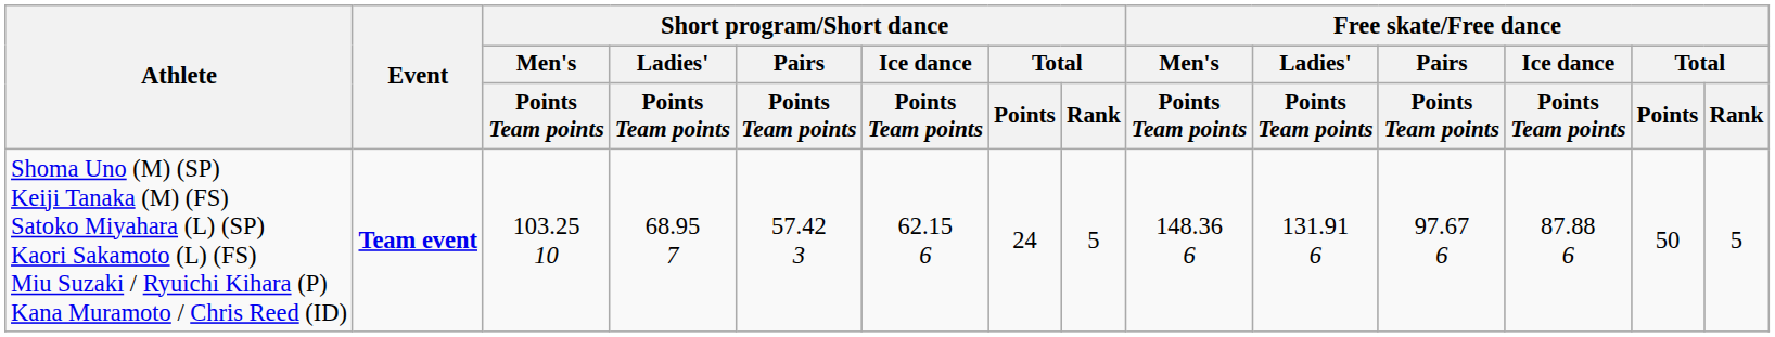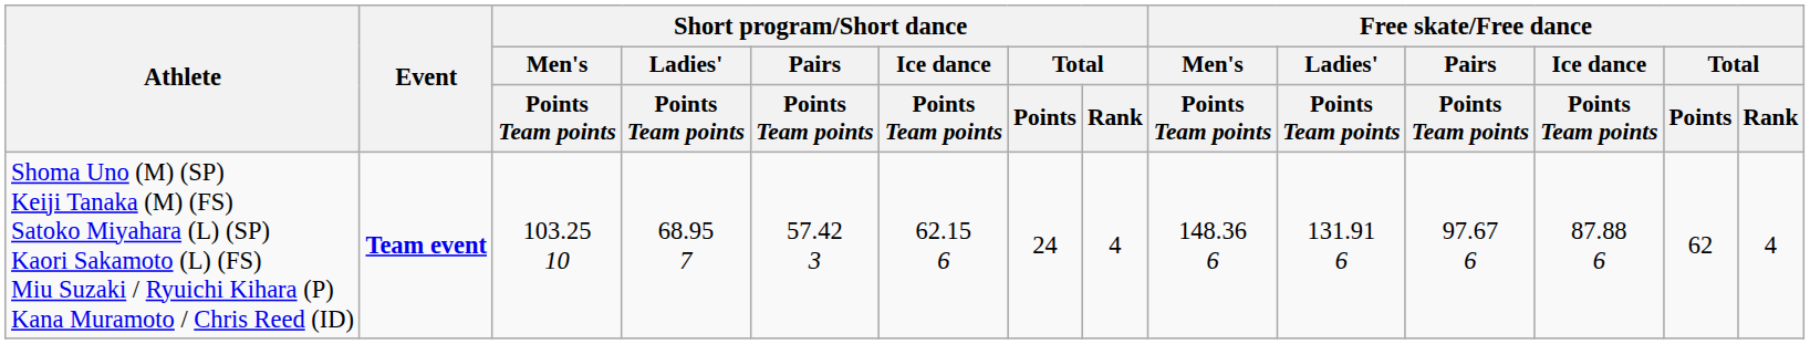row 4 | Short program/Short dance / Total / Rank: 5 -> 4
row 4 | Free skate/Free dance / Total / Points: 50 -> 62
row 4 | Free skate/Free dance / Total / Rank: 5 -> 4
